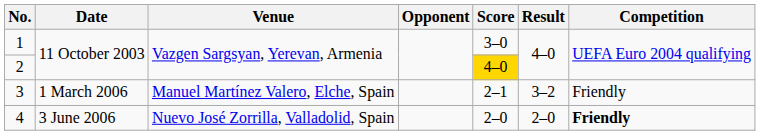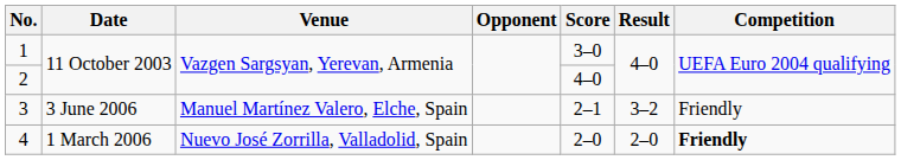2 | Score: gold background -> no background
3 | Date: 1 March 2006 -> 3 June 2006
4 | Date: 3 June 2006 -> 1 March 2006
